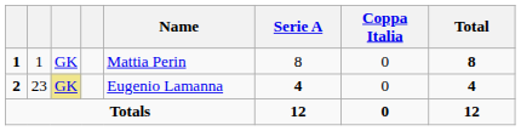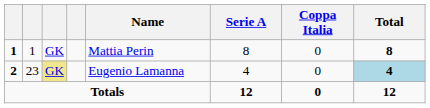2 | Serie A: bold -> normal
2 | Total: no background -> lightblue background
